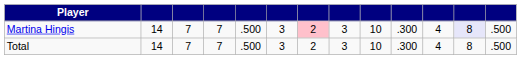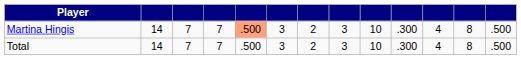Martina Hingis | column 5: no background -> lightsalmon background
Martina Hingis | column 7: pink background -> no background
Martina Hingis | column 12: lavender background -> no background
